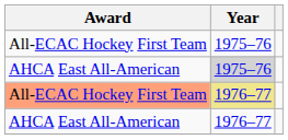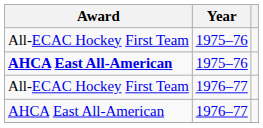row 3 | Award: normal -> bold
row 3 | Year: lightgrey background -> no background
row 4 | Award: lightsalmon background -> no background
row 4 | Year: khaki background -> no background
